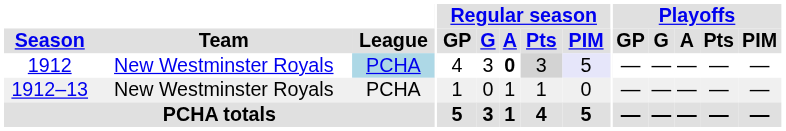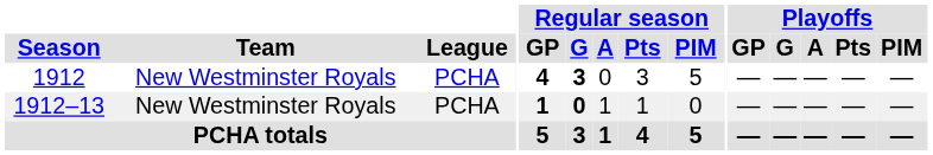1912 | League: lightblue background -> no background
1912 | Regular season / GP: normal -> bold
1912 | Regular season / G: normal -> bold
1912 | Regular season / A: bold -> normal
1912 | Regular season / Pts: lightgrey background -> no background
1912 | Regular season / PIM: lavender background -> no background
1912–13 | Regular season / GP: normal -> bold
1912–13 | Regular season / G: normal -> bold
